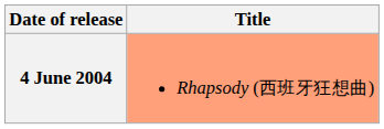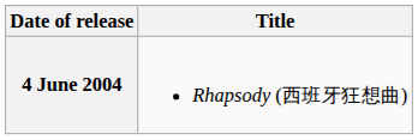4 June 2004 | Title: lightsalmon background -> no background
